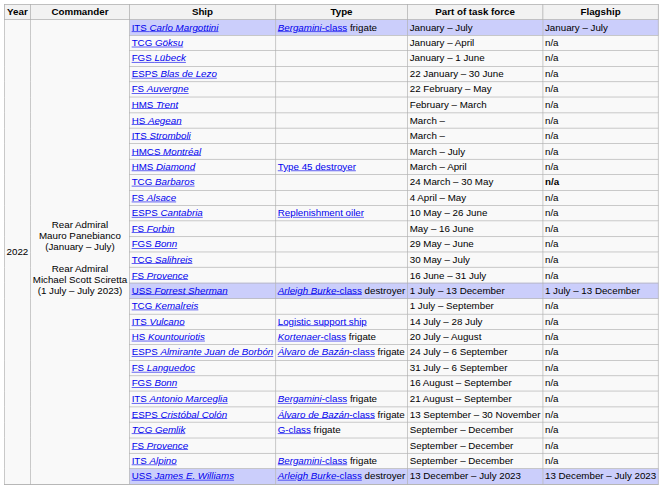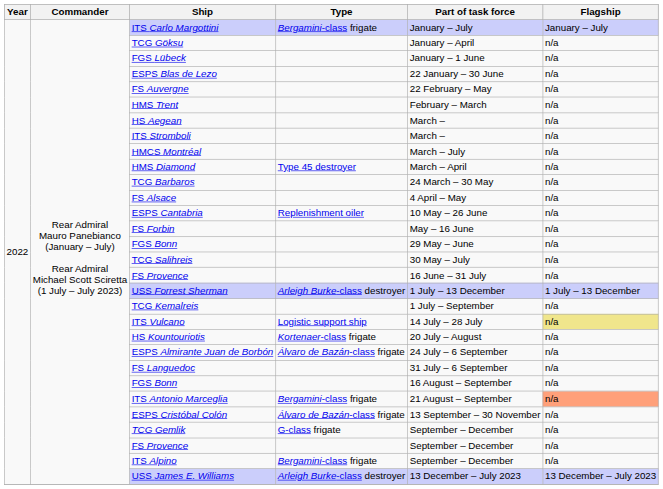TCG Barbaros | Flagship: bold -> normal
ITS Vulcano | Flagship: no background -> khaki background
ITS Antonio Marceglia | Flagship: no background -> lightsalmon background
